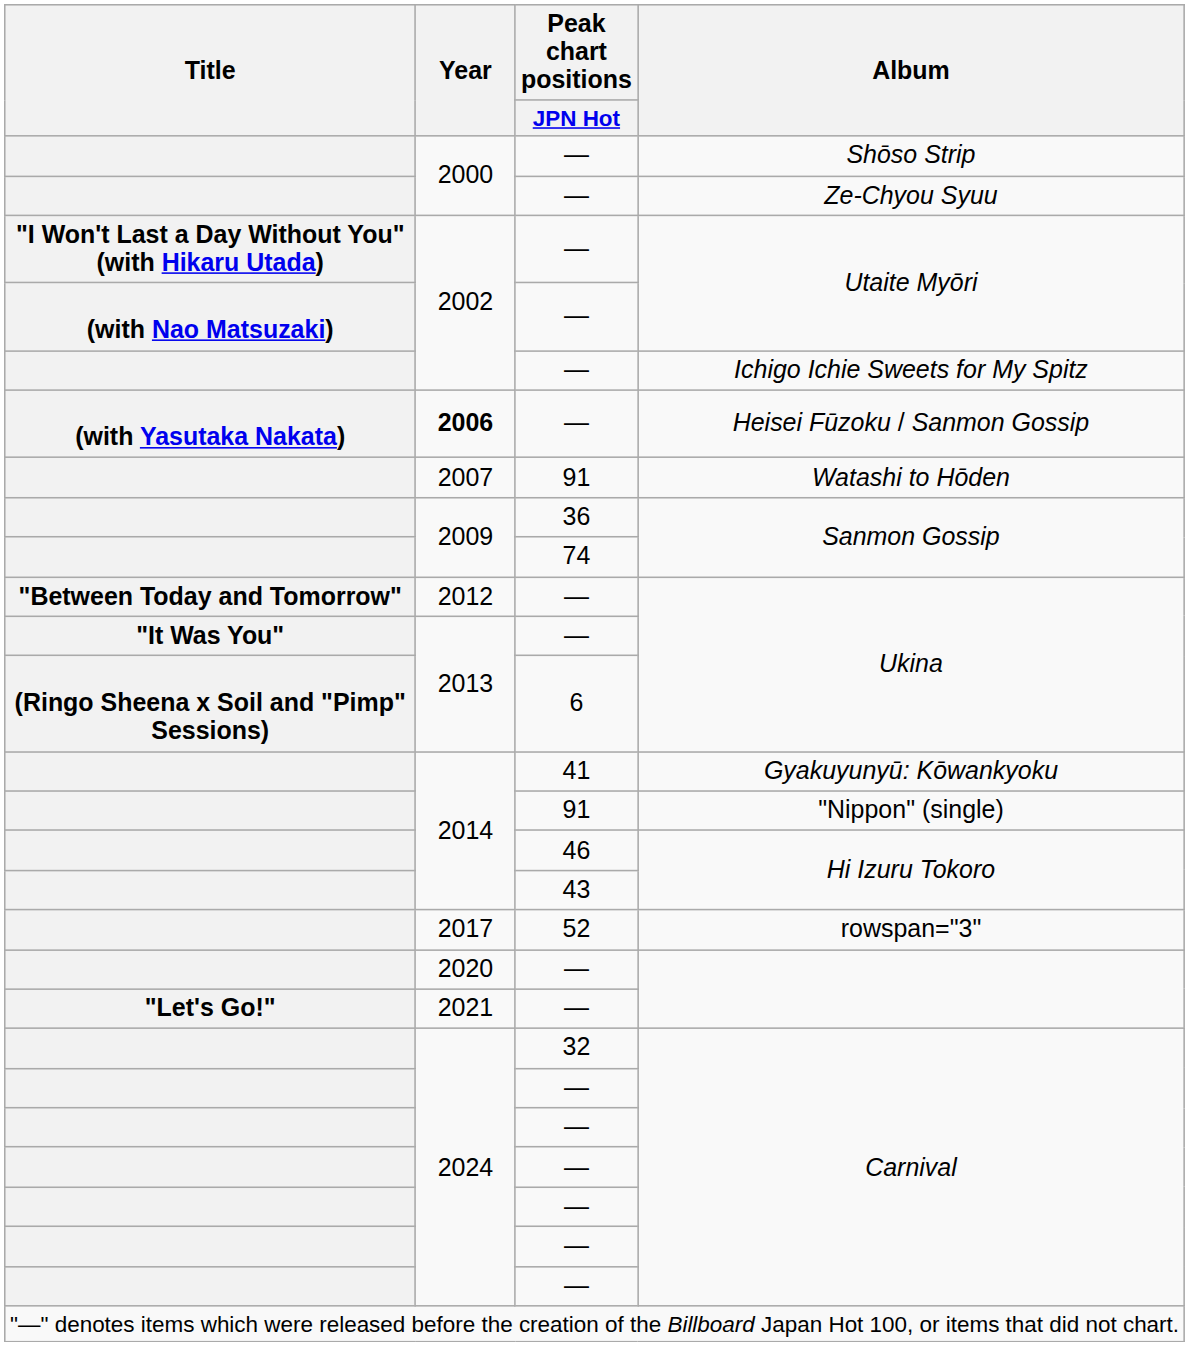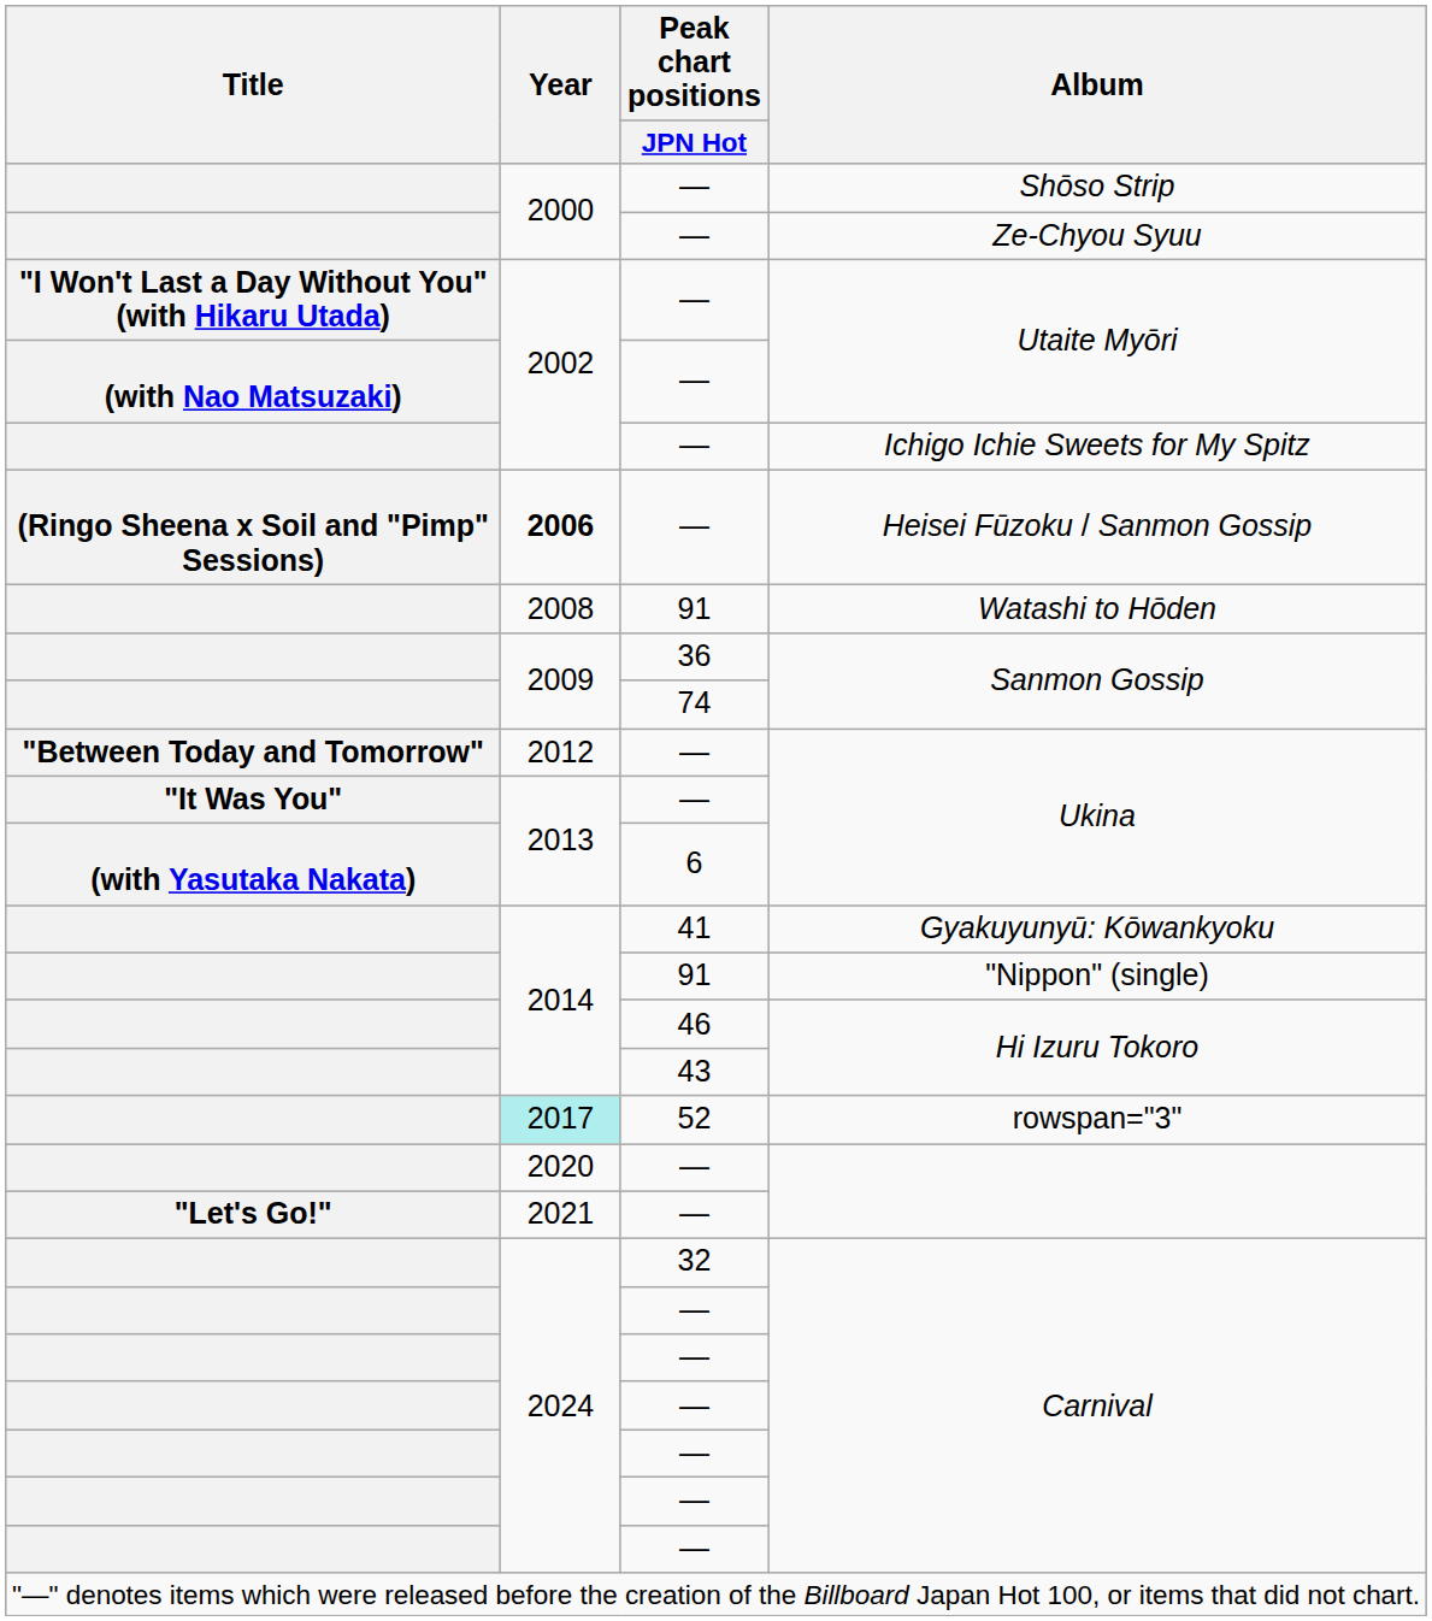Heisei Fūzoku / Sanmon Gossip | Title: (with Yasutaka Nakata) -> (Ringo Sheena x Soil and "Pimp" Sessions)
Watashi to Hōden | Year: 2007 -> 2008
6 / Ukina | Title: (Ringo Sheena x Soil and "Pimp" Sessions) -> (with Yasutaka Nakata)
rowspan="3" | Year: no background -> paleturquoise background
